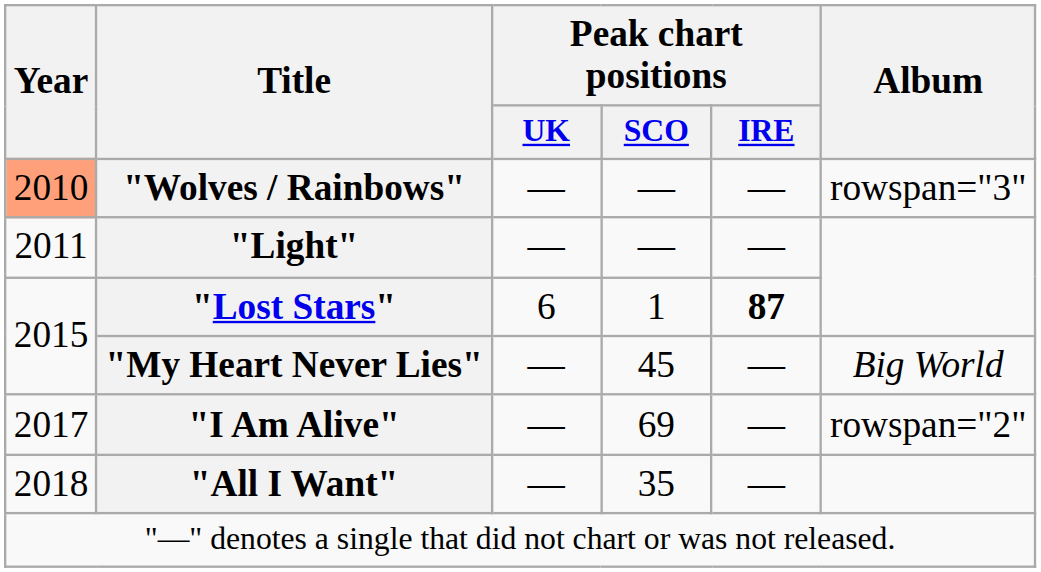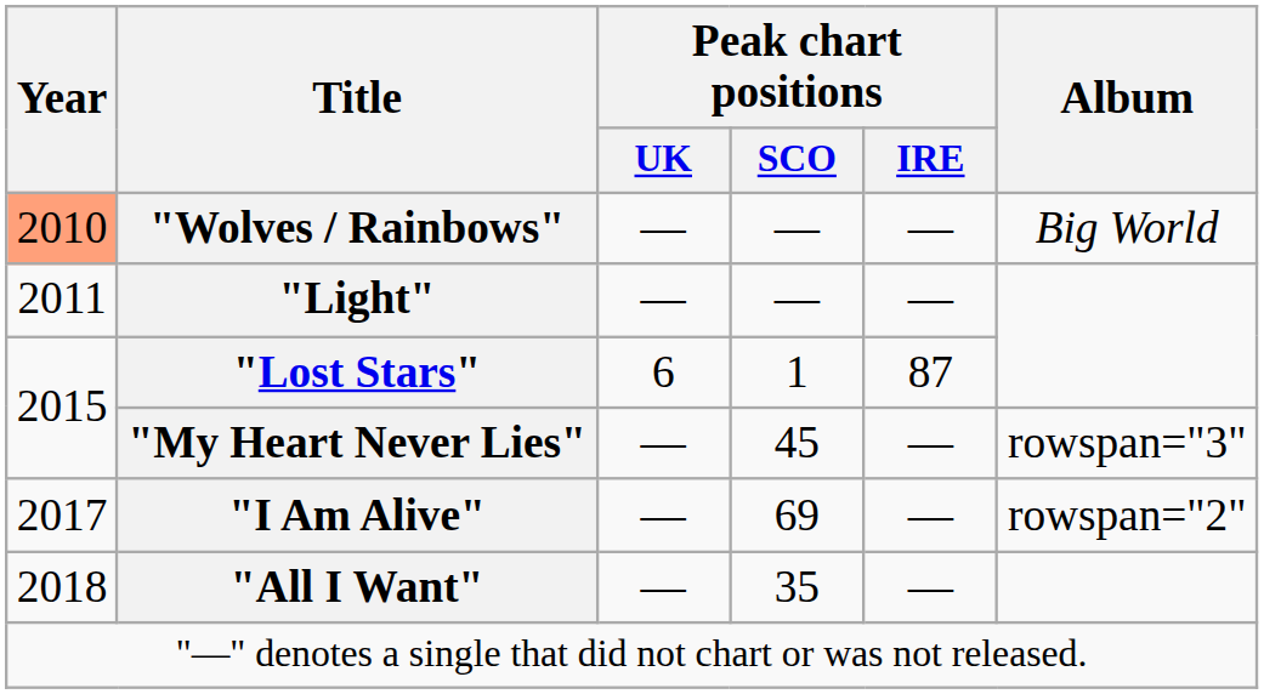"Wolves / Rainbows" | Album: rowspan="3" -> Big World
"Lost Stars" | Peak chart positions / IRE: bold -> normal
"My Heart Never Lies" | Album: Big World -> rowspan="3"
